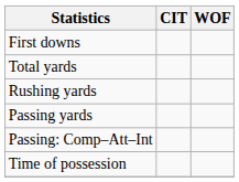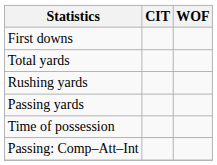rows swapped: Passing: Comp–Att–Int <-> Time of possession
